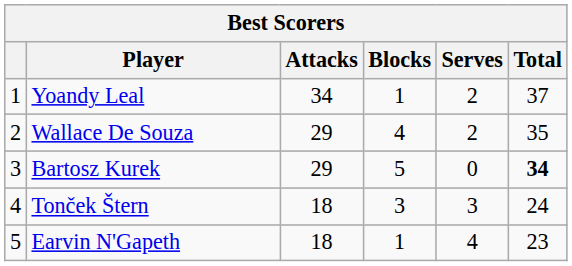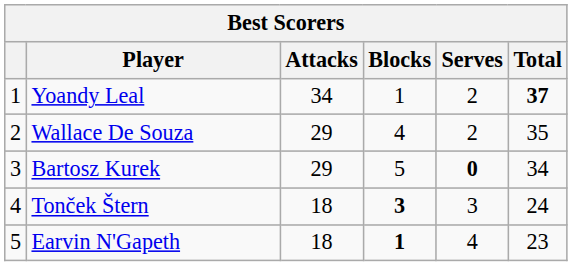Yoandy Leal | Total: normal -> bold
Bartosz Kurek | Serves: normal -> bold
Bartosz Kurek | Total: bold -> normal
Tonček Štern | Blocks: normal -> bold
Earvin N'Gapeth | Blocks: normal -> bold
